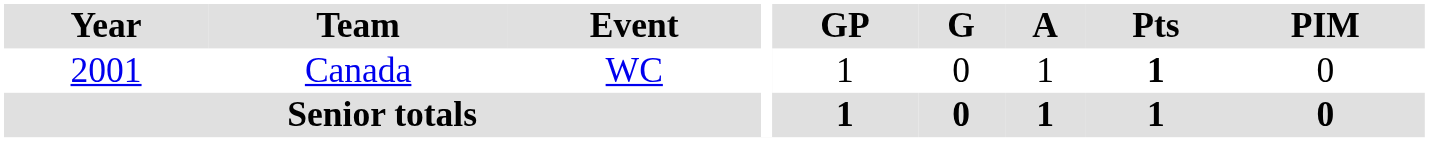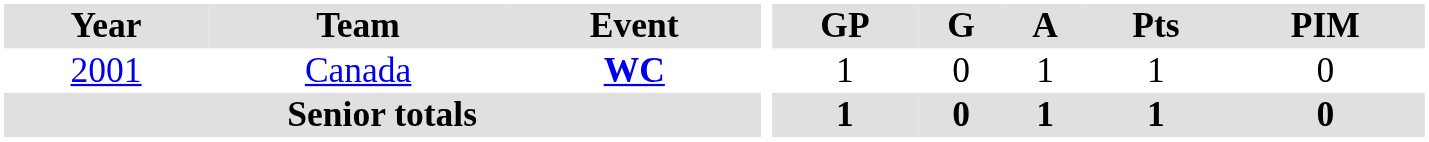Canada | Event: normal -> bold
Canada | Pts: bold -> normal
